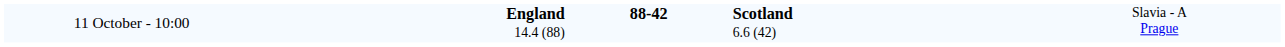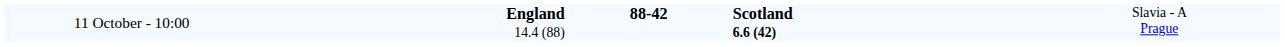14.4 (88) | column 4: normal -> bold
